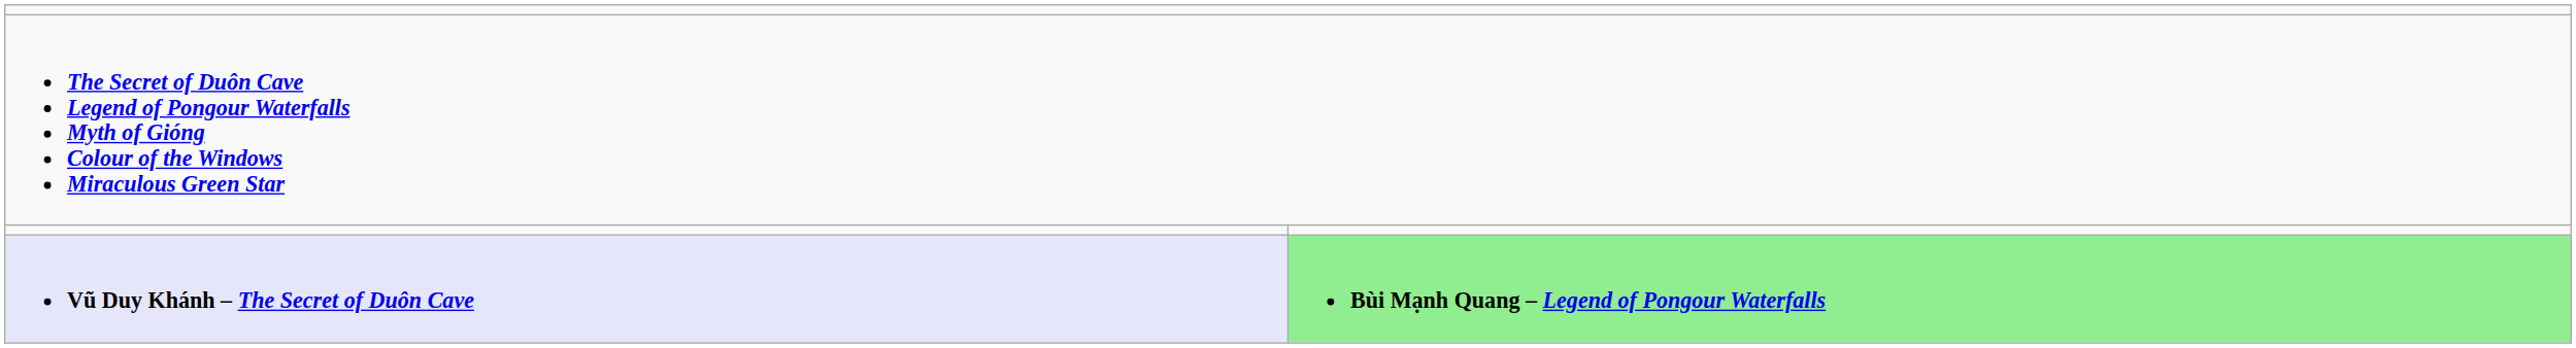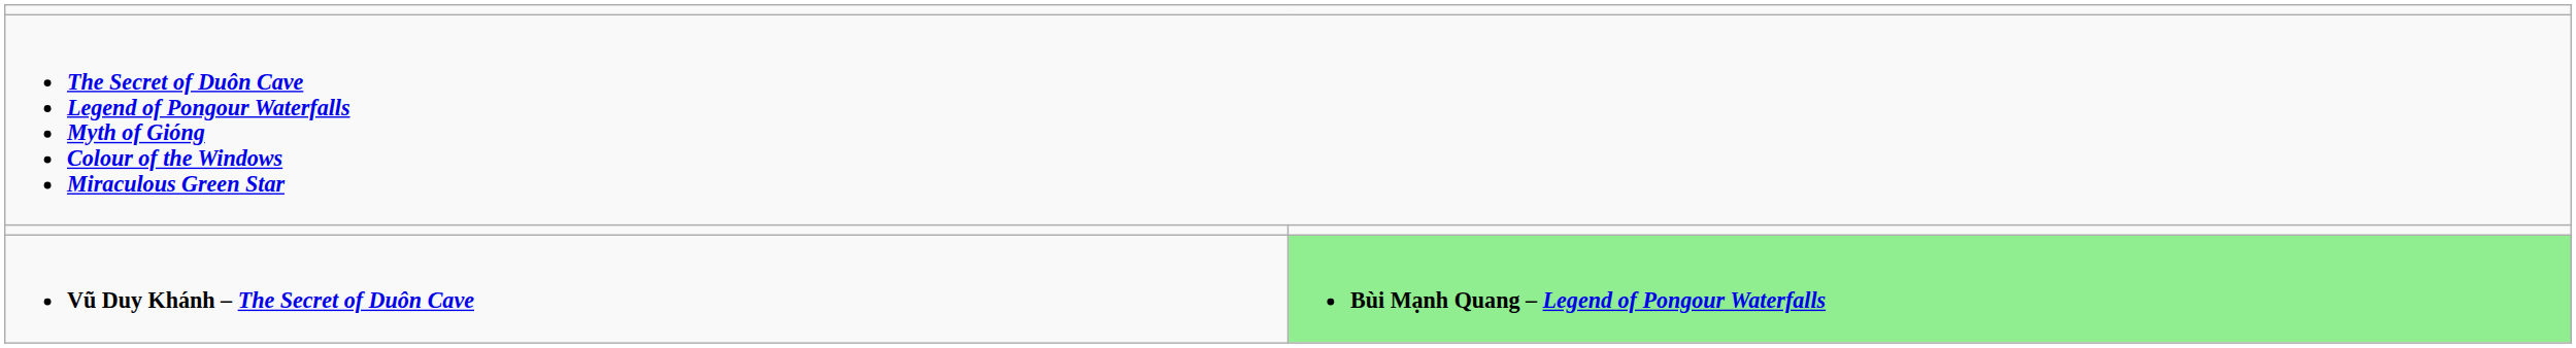row 4 | column 1: lavender background -> no background
